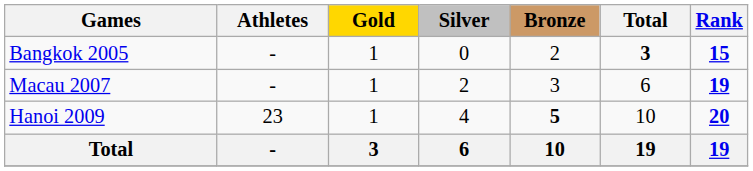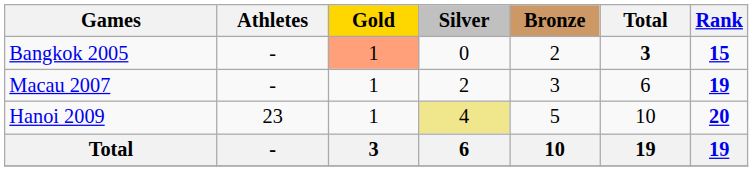Bangkok 2005 | Gold: no background -> lightsalmon background
Hanoi 2009 | Silver: no background -> khaki background
Hanoi 2009 | Bronze: bold -> normal
